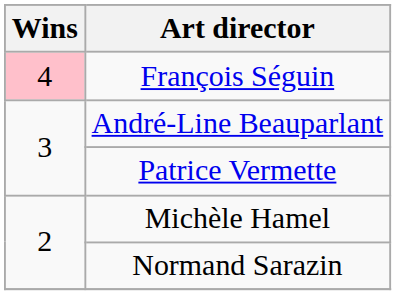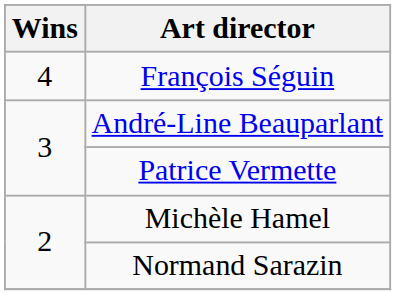François Séguin | Wins: pink background -> no background
